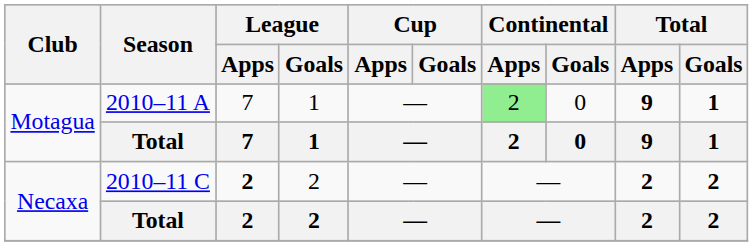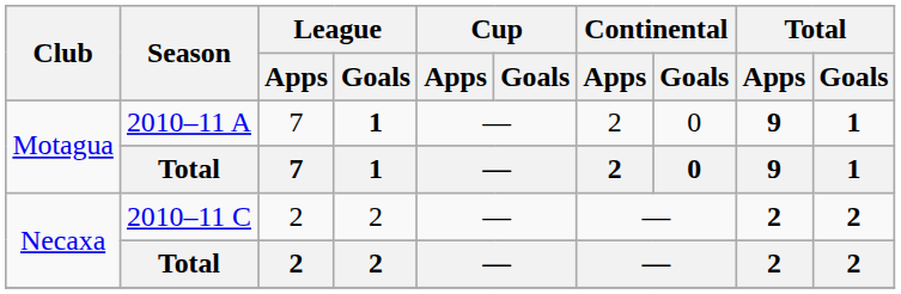Motagua / 2010–11 A | League / Goals: normal -> bold
Motagua / 2010–11 A | Continental / Apps: lightgreen background -> no background
Necaxa / 2010–11 C | League / Apps: bold -> normal
